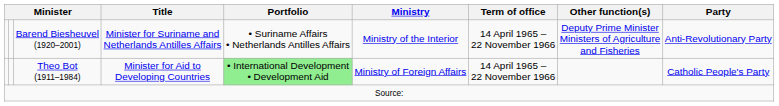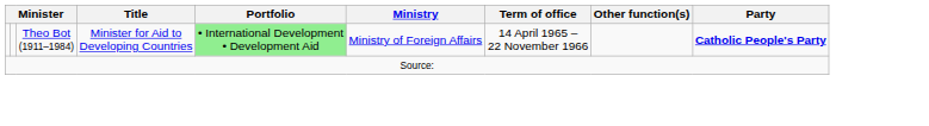- row: Barend Biesheuvel (1920–2001) | Minister for Suriname and Netherlands Antilles Affairs | • Suriname Affairs • Netherlands Antilles Affairs | Ministry of the Interior | 14 April 1965 – 22 November 1966 | Deputy Prime Minister Ministers of Agriculture and Fisheries | Anti-Revolutionary Party
Theo Bot (1911–1984) | Party: normal -> bold
